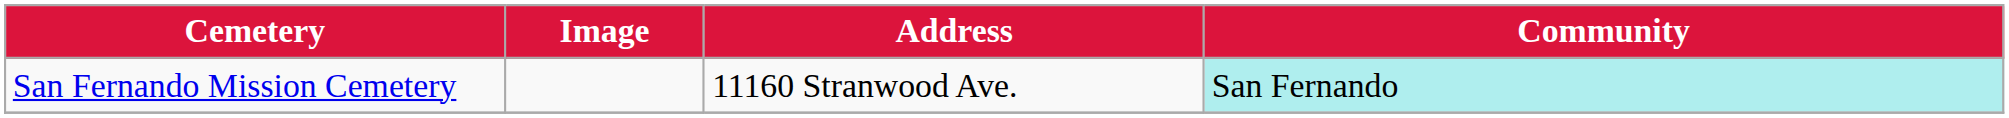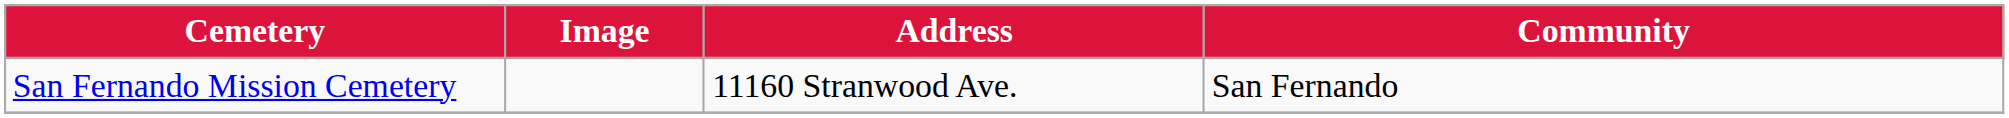San Fernando Mission Cemetery | Community: paleturquoise background -> no background
